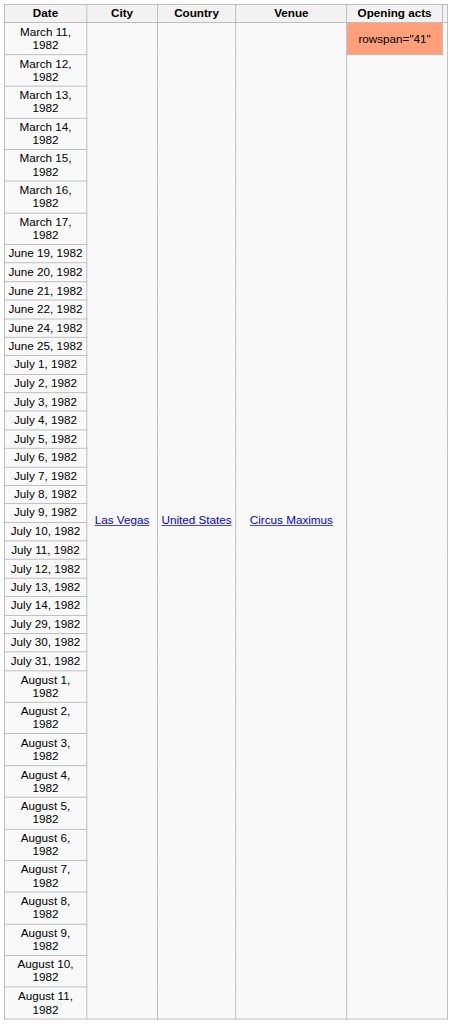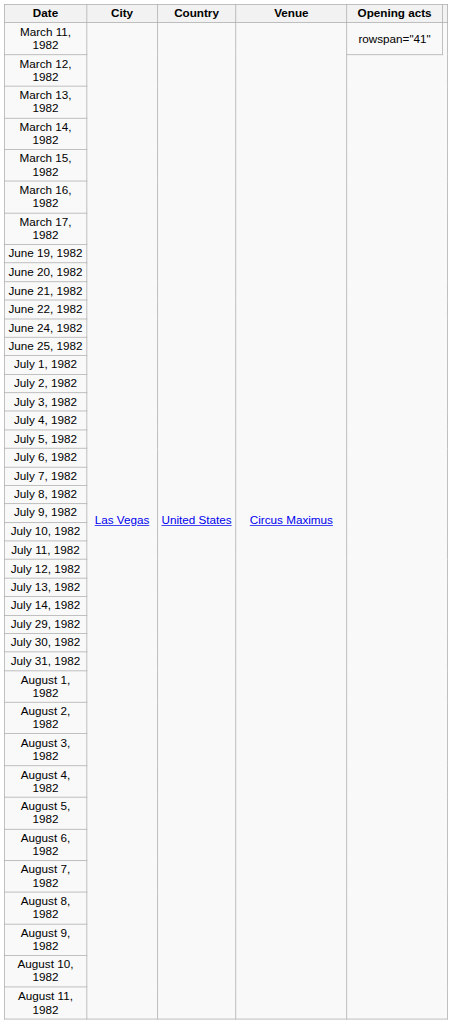March 11, 1982 | Opening acts: lightsalmon background -> no background
